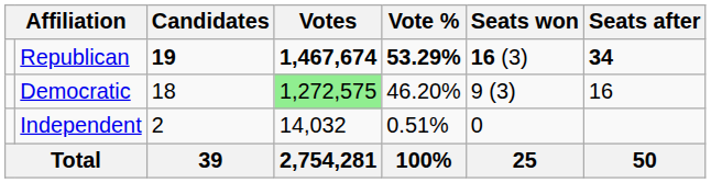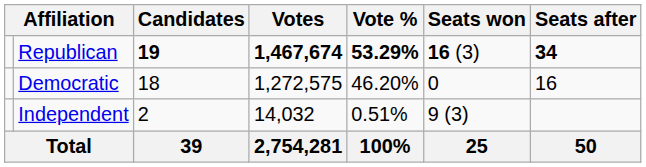Democratic | Votes: lightgreen background -> no background
Democratic | Seats won: 9 (3) -> 0
Independent | Seats won: 0 -> 9 (3)
